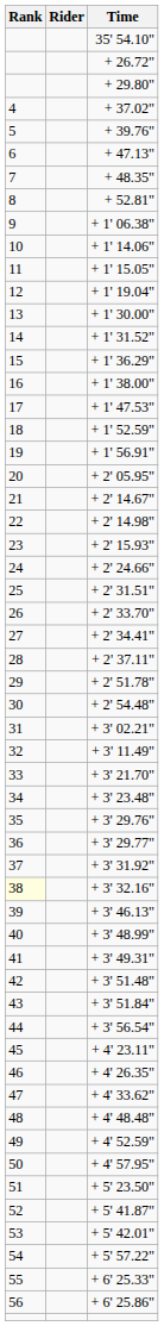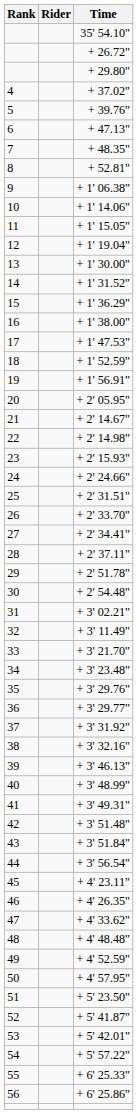+ 3' 32.16" | Rank: lightyellow background -> no background
